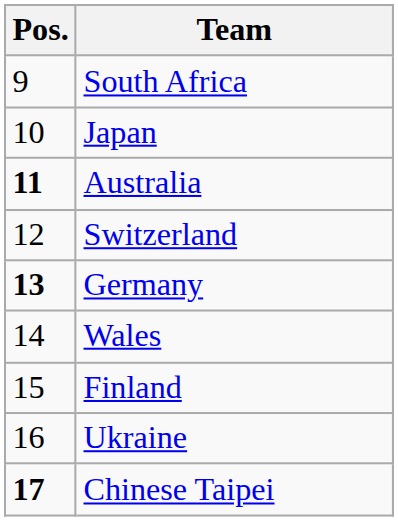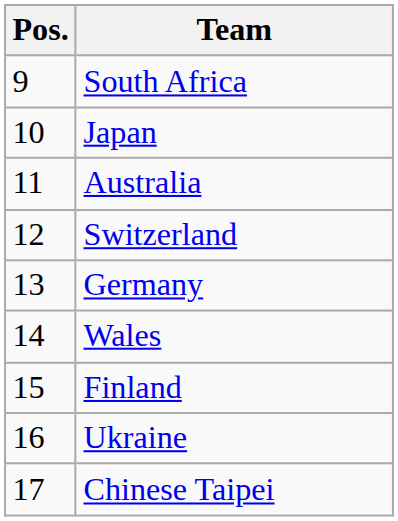Australia | Pos.: bold -> normal
Germany | Pos.: bold -> normal
Chinese Taipei | Pos.: bold -> normal
